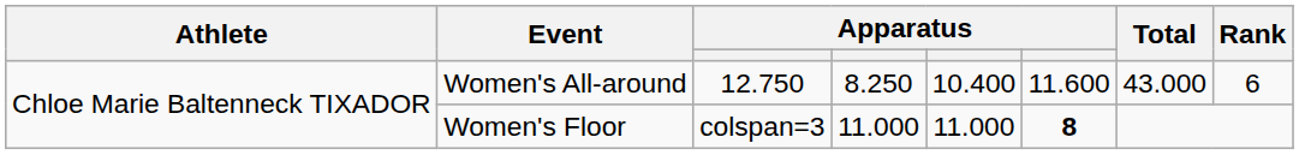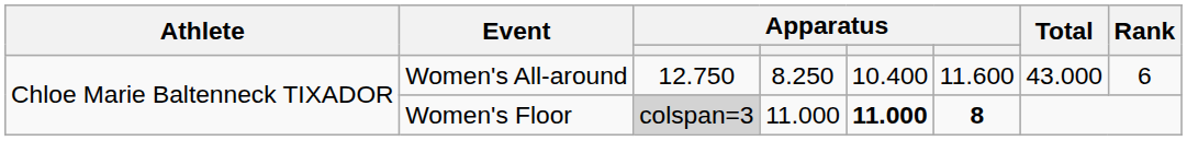Women's Floor | column 3: no background -> lightgrey background
Women's Floor | column 5: normal -> bold
